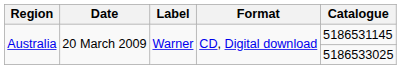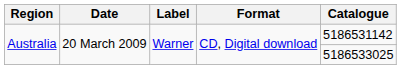row 2 | Catalogue: 5186531145 -> 5186531142
